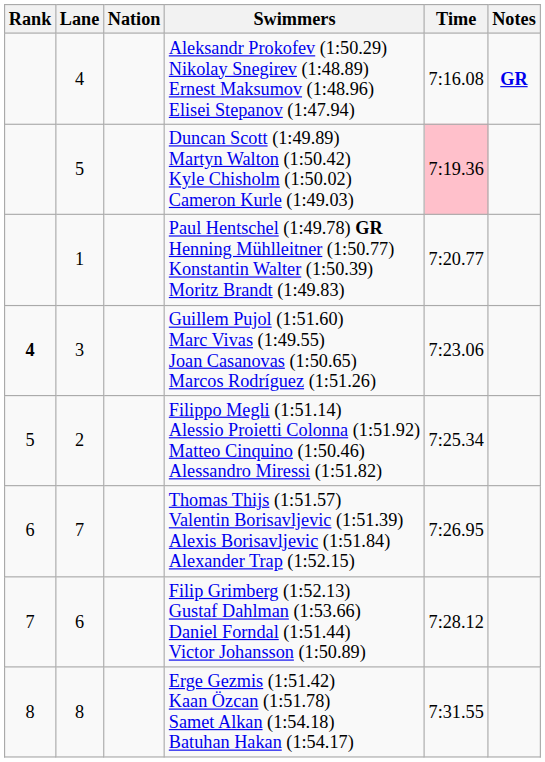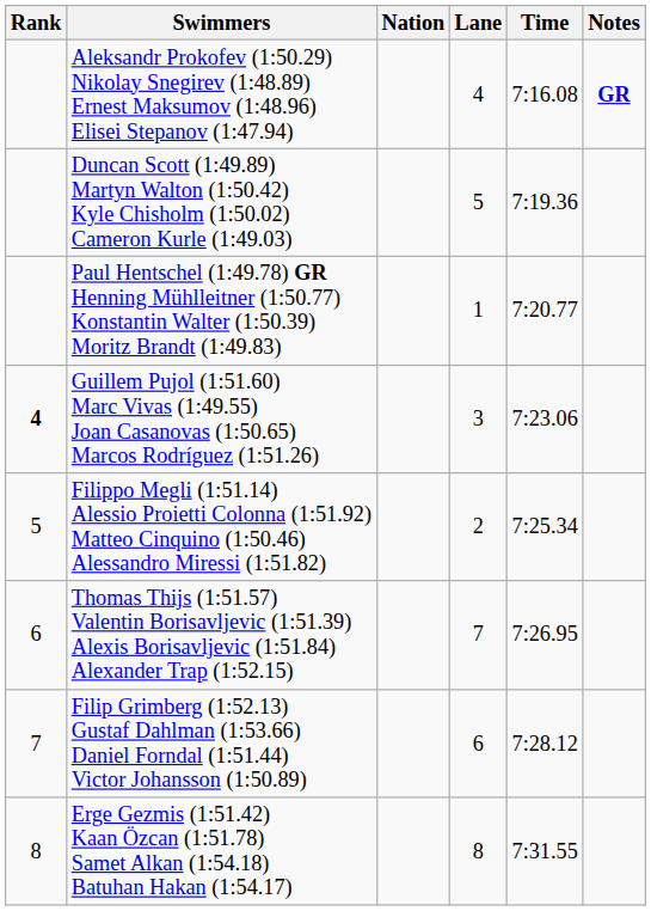columns swapped: Lane <-> Swimmers
row 3 | Time: pink background -> no background
